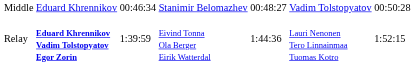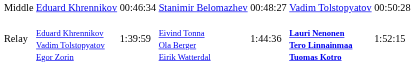Relay | column 2: bold -> normal
Relay | column 6: normal -> bold
